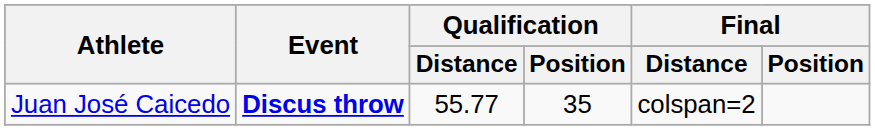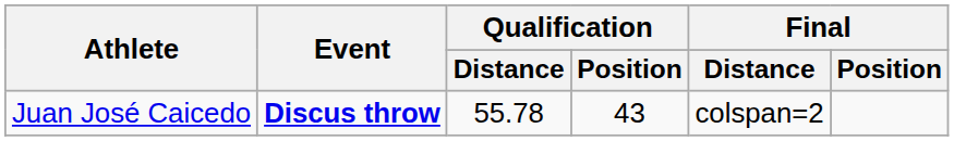Juan José Caicedo | Qualification / Distance: 55.77 -> 55.78
Juan José Caicedo | Qualification / Position: 35 -> 43
